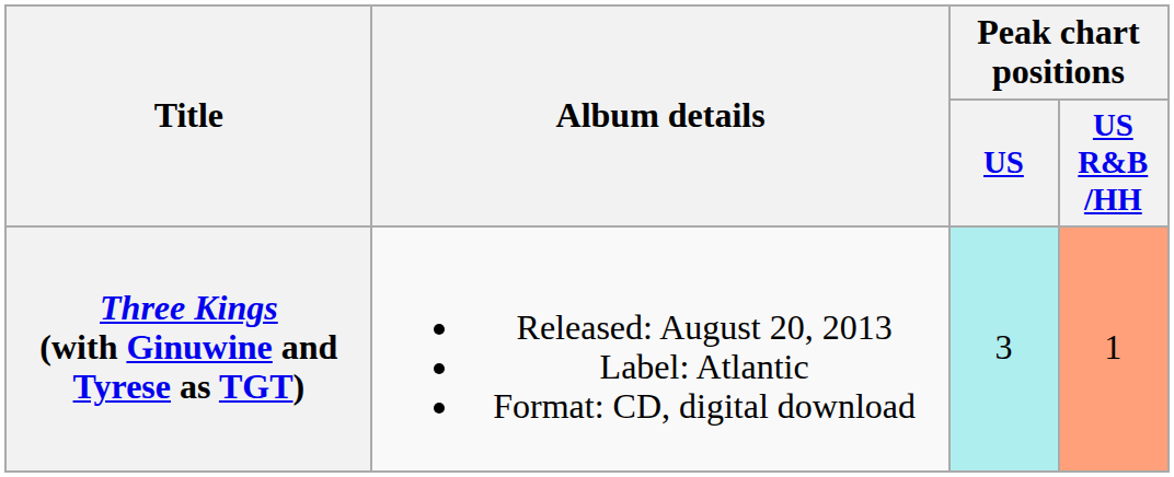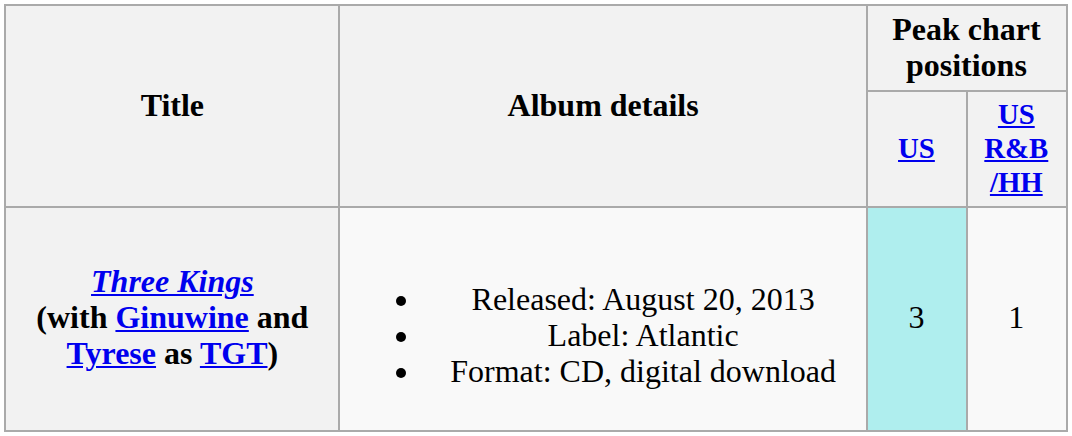Three Kings (with Ginuwine and Tyrese as TGT) | Peak chart positions / US R&B /HH: lightsalmon background -> no background
